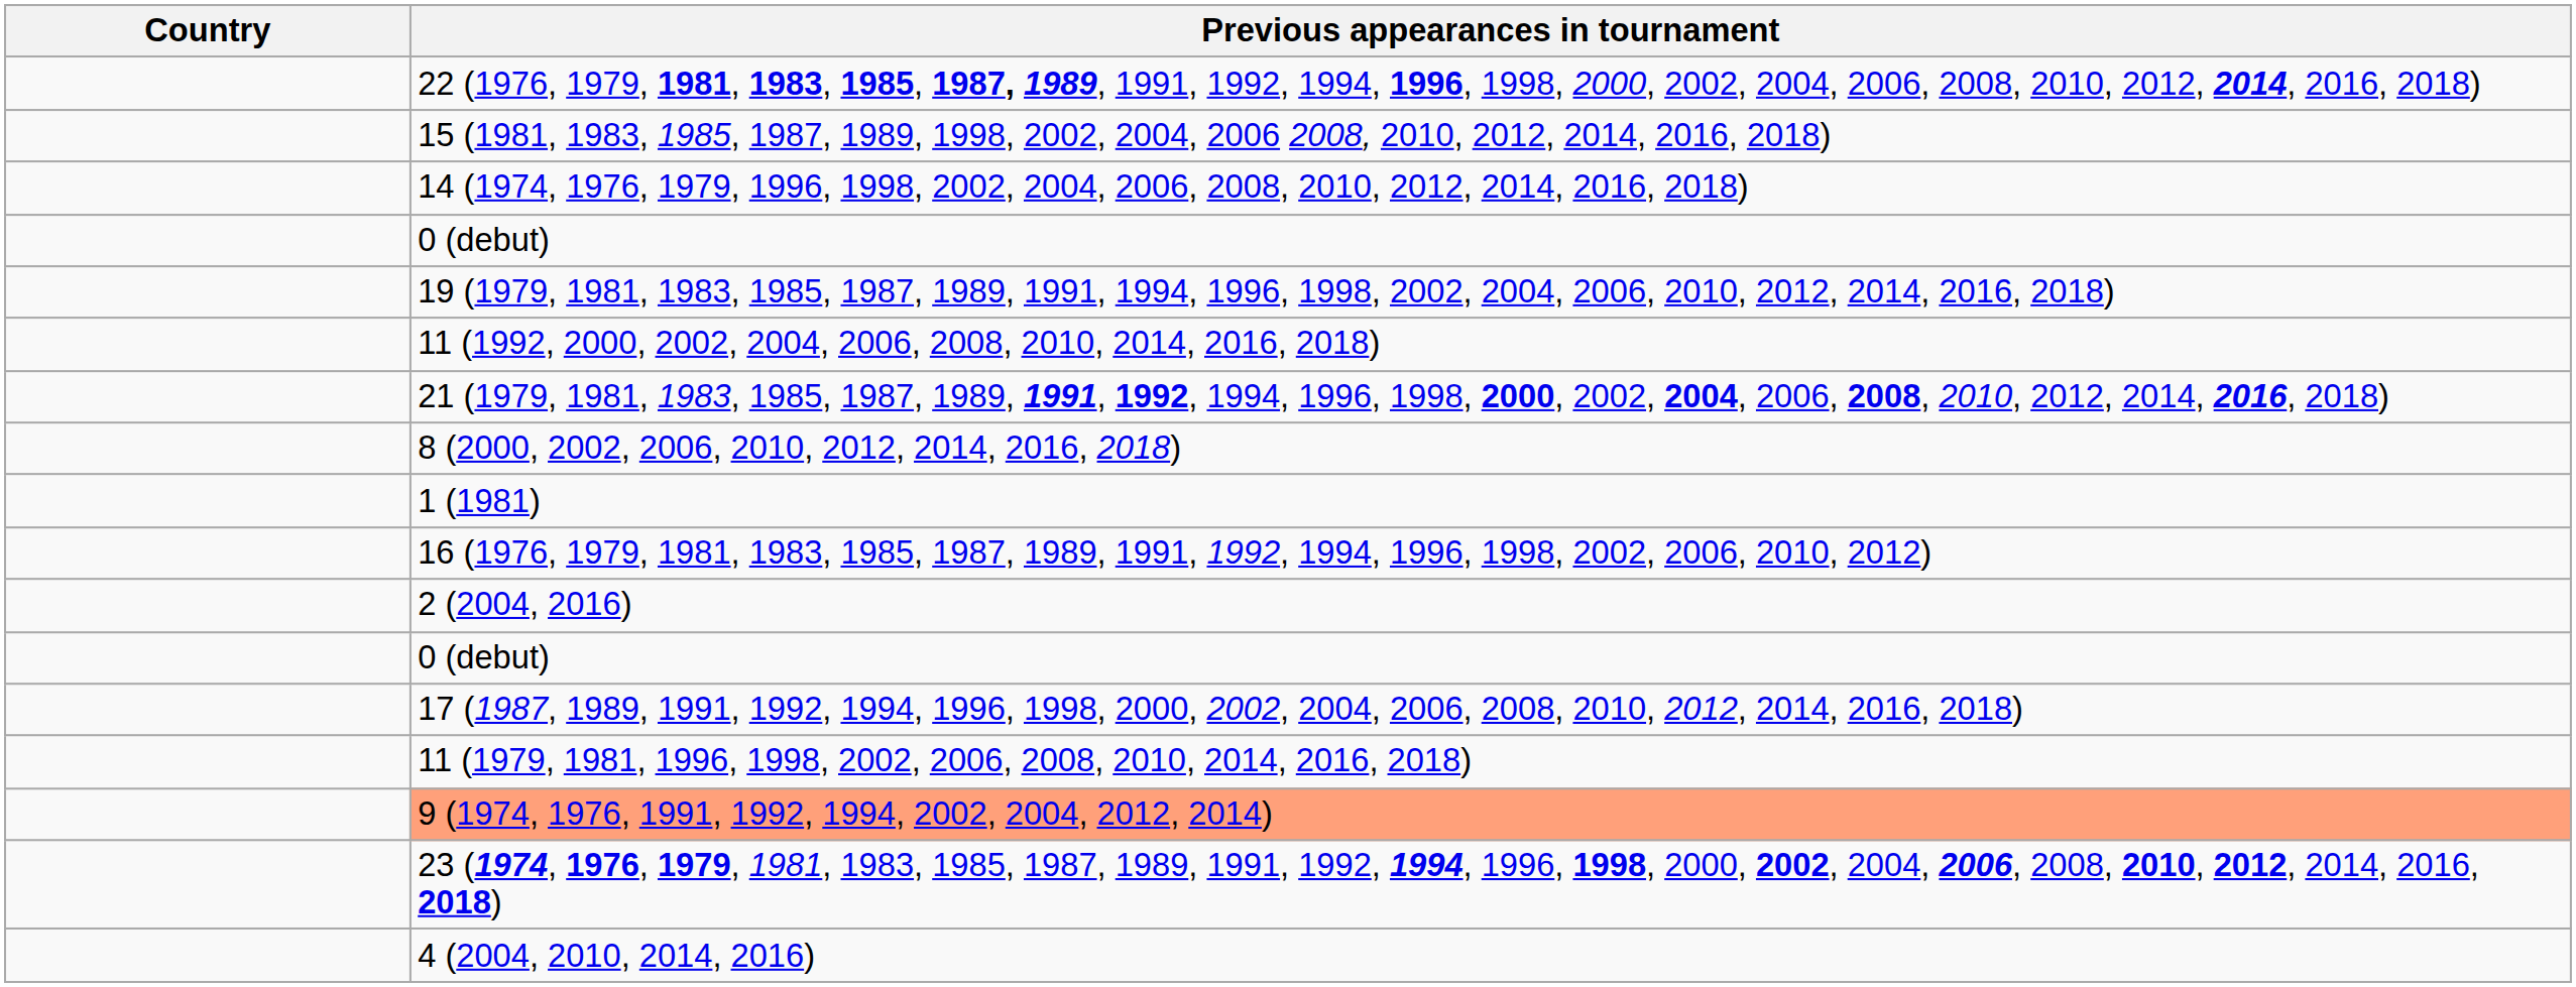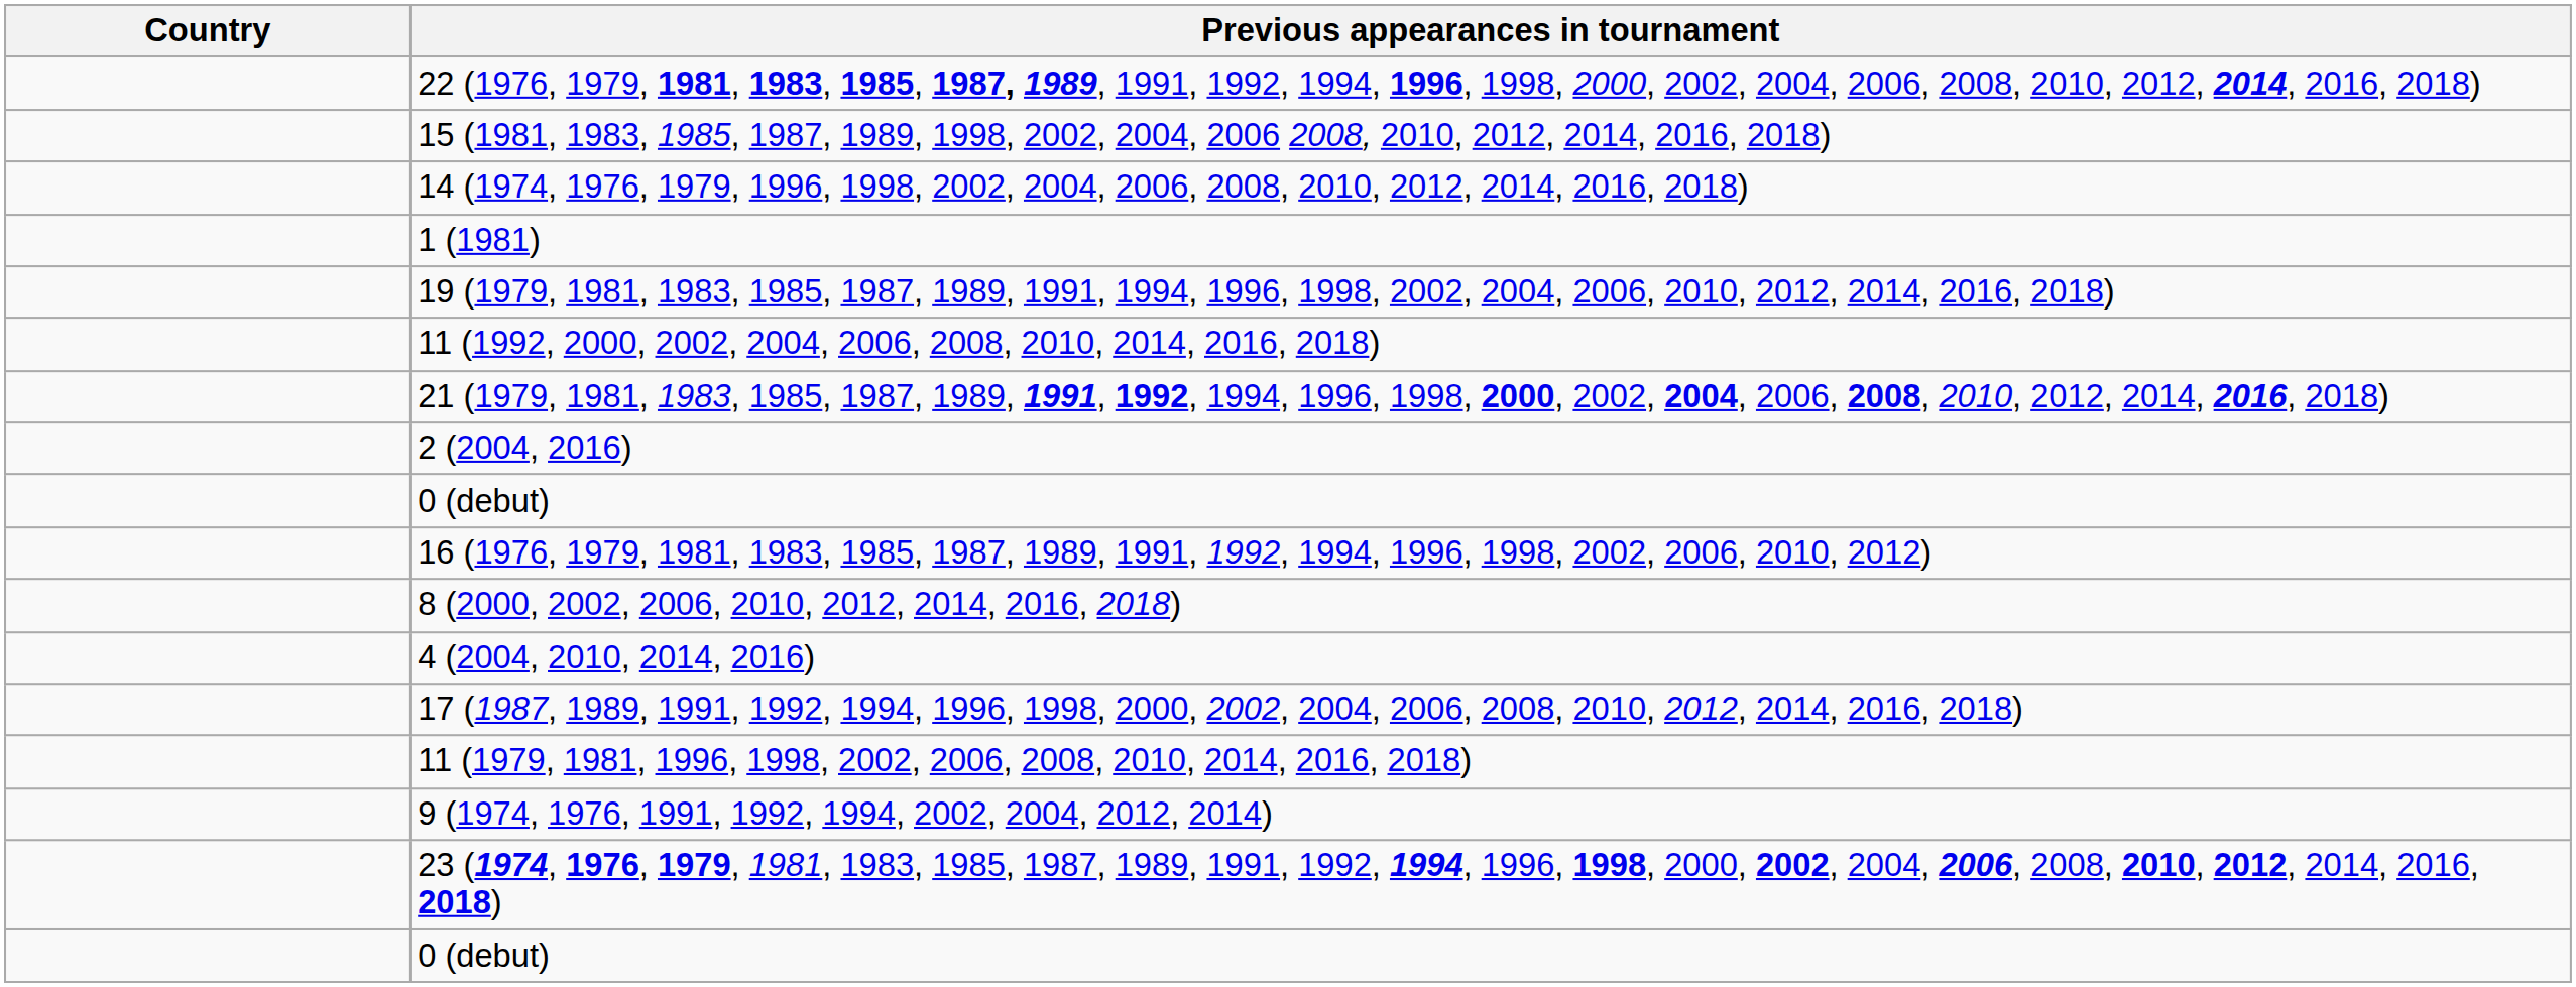row 5 | Previous appearances in tournament: 0 (debut) -> 1 (1981)
row 9 | Previous appearances in tournament: 8 (2000, 2002, 2006, 2010, 2012, 2014, 2016, 2018) -> 2 (2004, 2016)
row 10 | Previous appearances in tournament: 1 (1981) -> 0 (debut)
row 12 | Previous appearances in tournament: 2 (2004, 2016) -> 8 (2000, 2002, 2006, 2010, 2012, 2014, 2016, 2018)
row 13 | Previous appearances in tournament: 0 (debut) -> 4 (2004, 2010, 2014, 2016)
row 16 | Previous appearances in tournament: lightsalmon background -> no background
row 18 | Previous appearances in tournament: 4 (2004, 2010, 2014, 2016) -> 0 (debut)
